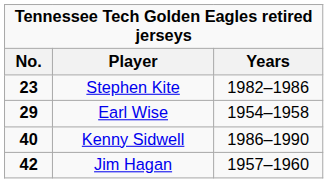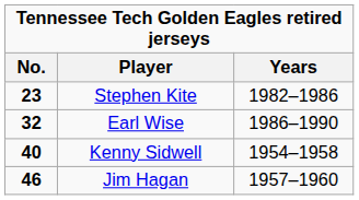Earl Wise | No.: 29 -> 32
Earl Wise | Years: 1954–1958 -> 1986–1990
Kenny Sidwell | Years: 1986–1990 -> 1954–1958
Jim Hagan | No.: 42 -> 46
